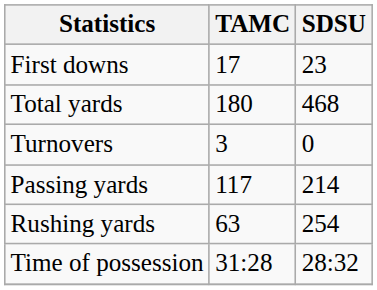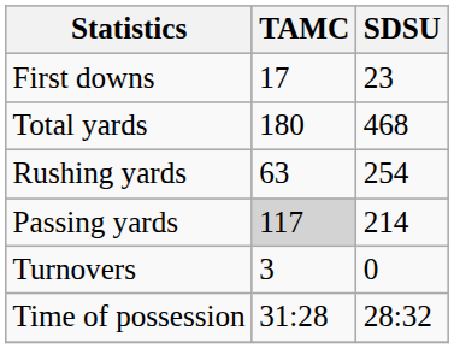rows swapped: Rushing yards <-> Turnovers
Passing yards | TAMC: no background -> lightgrey background
